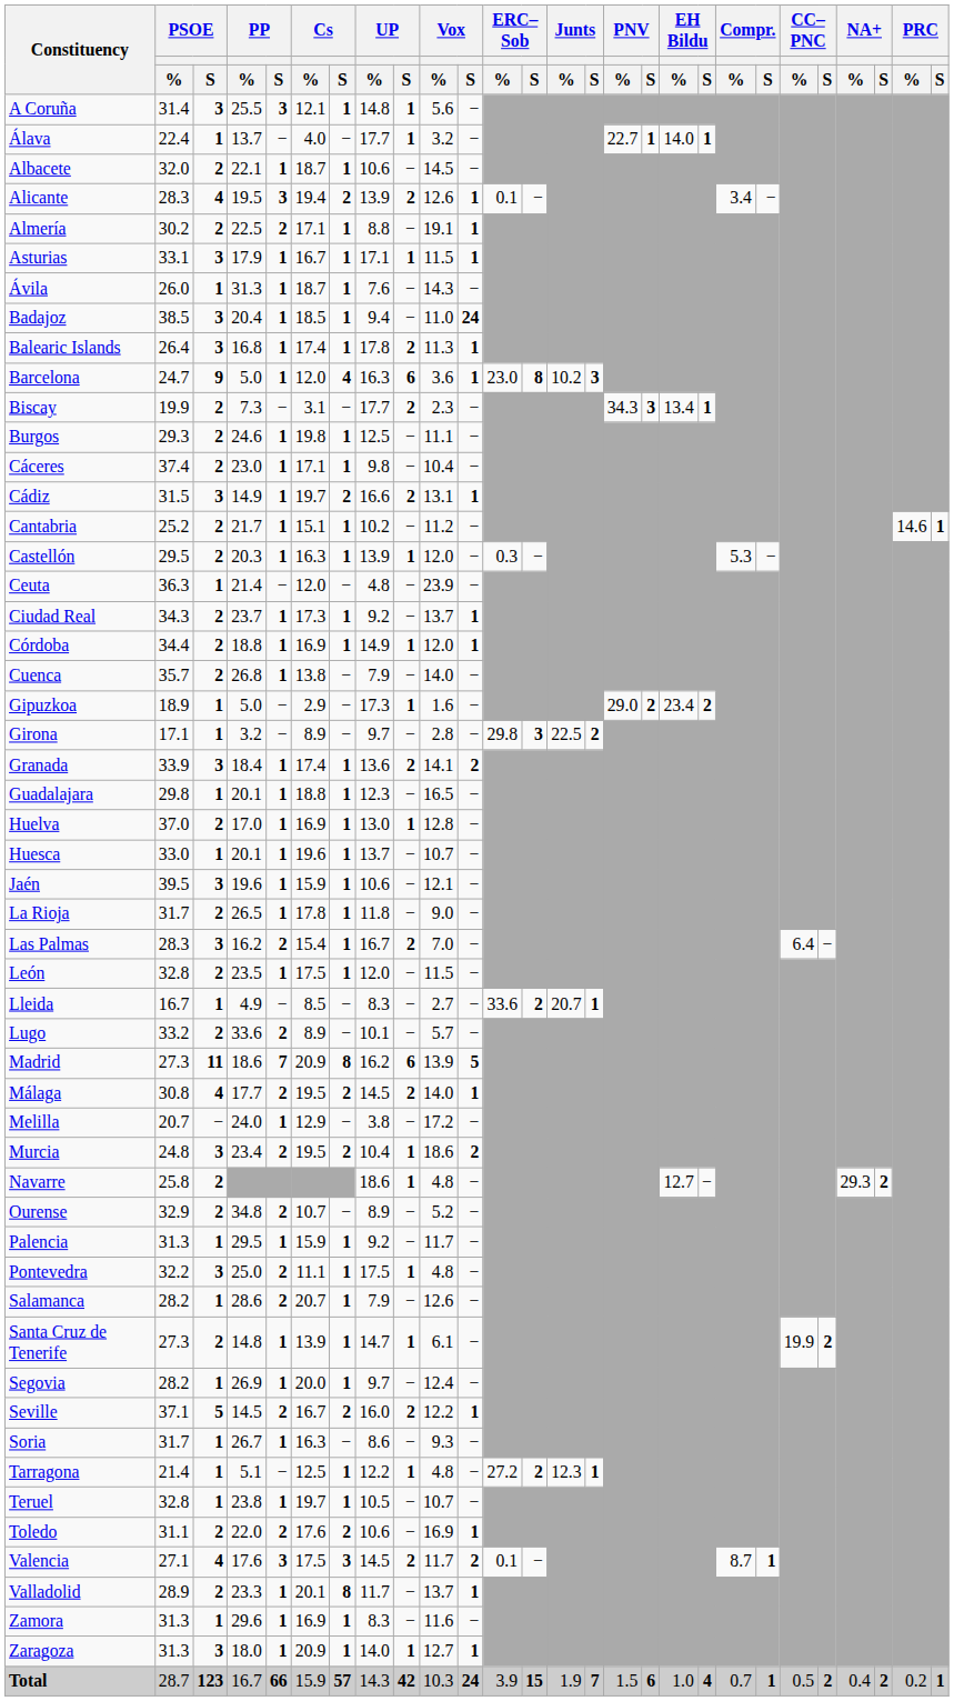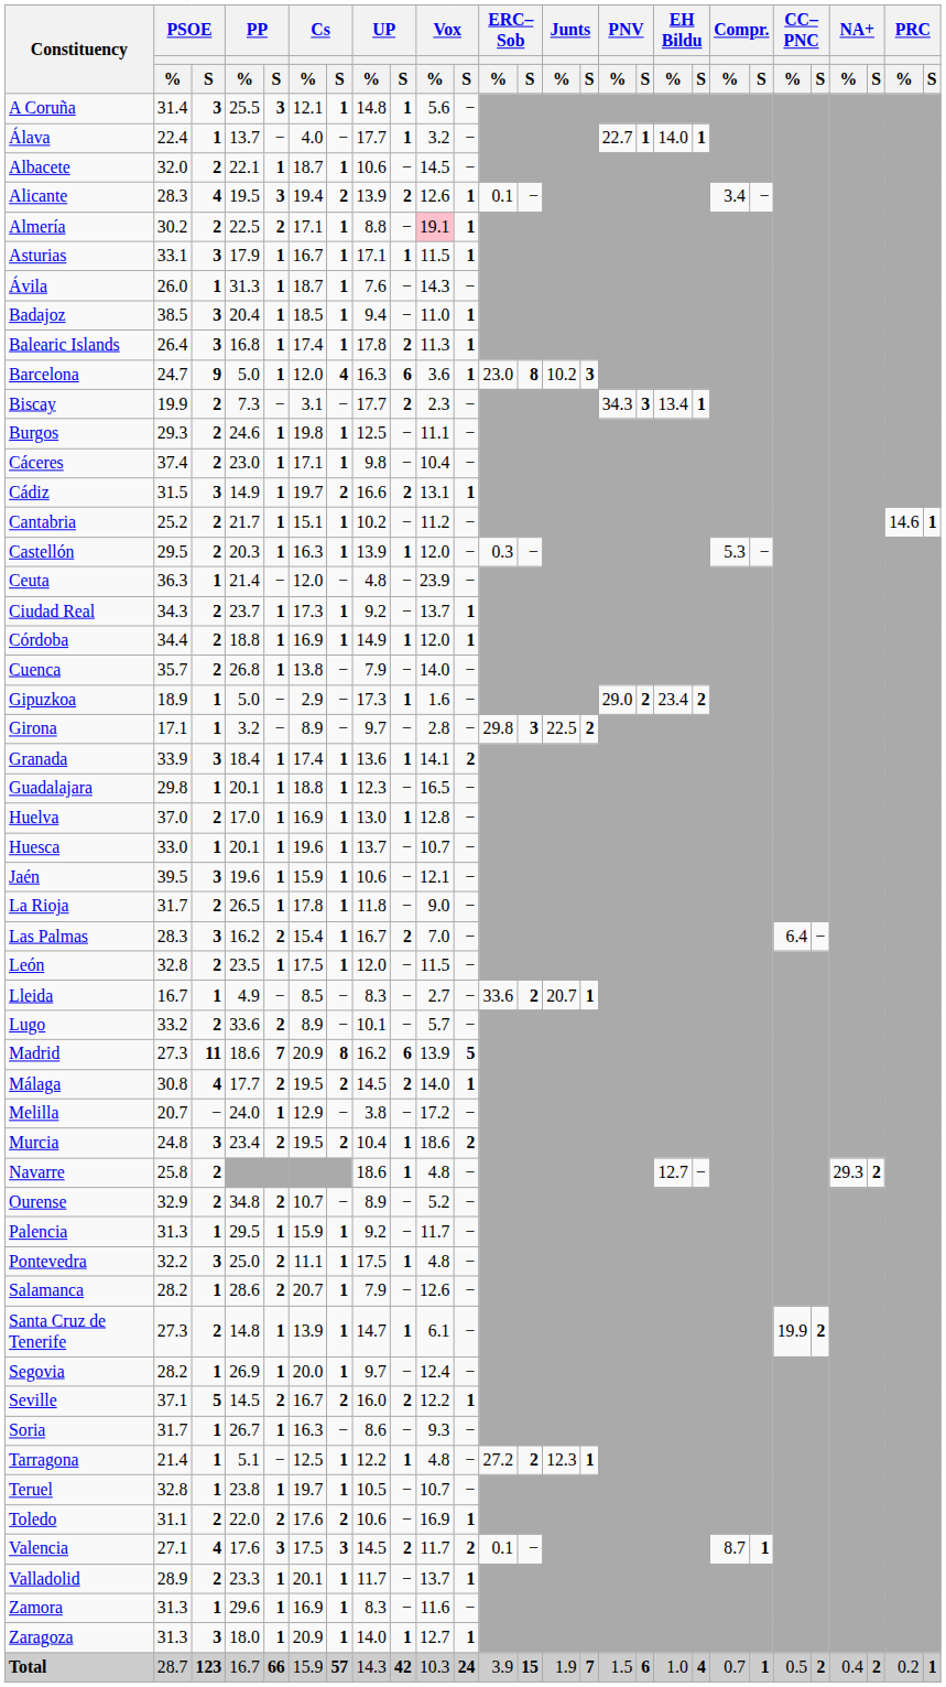Almería | Vox / %: no background -> pink background
Badajoz | Vox / S: 24 -> 1
Granada | UP / S: 2 -> 1
Valladolid | Cs / S: 8 -> 1
